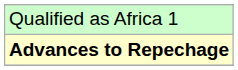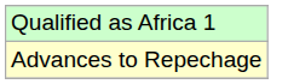row 2 | column 1: bold -> normal
